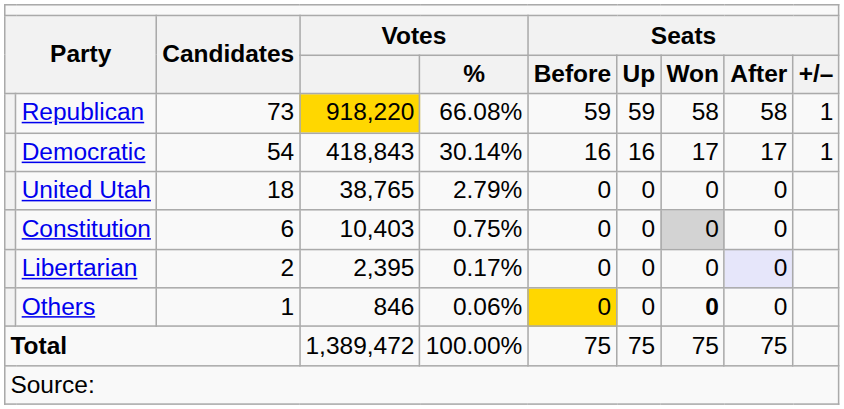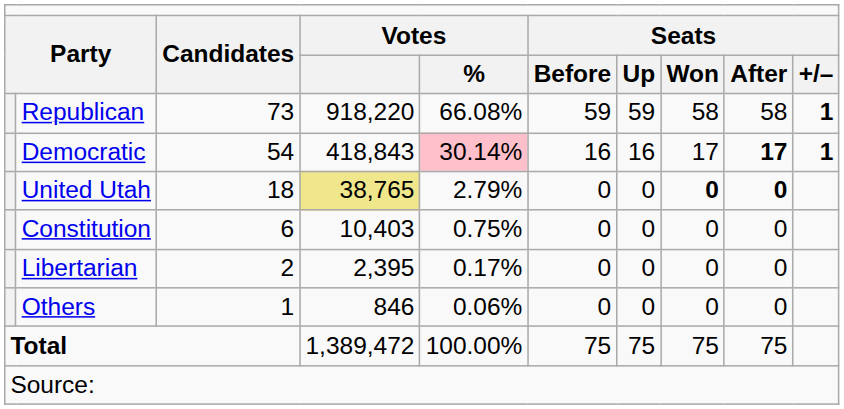Republican | column 4: gold background -> no background
Republican | column 10: normal -> bold
Democratic | column 5: no background -> pink background
Democratic | column 9: normal -> bold
Democratic | column 10: normal -> bold
United Utah | column 4: no background -> khaki background
United Utah | column 8: normal -> bold
United Utah | column 9: normal -> bold
Constitution | column 8: lightgrey background -> no background
Libertarian | column 9: lavender background -> no background
Others | column 6: gold background -> no background
Others | column 8: bold -> normal
